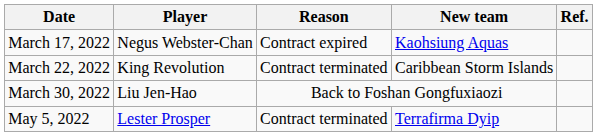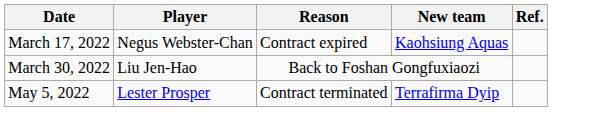- row: March 22, 2022 | King Revolution | Contract terminated | Caribbean Storm Islands
